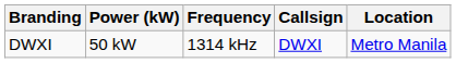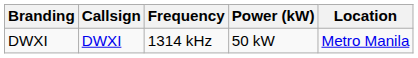columns swapped: Callsign <-> Power (kW)
